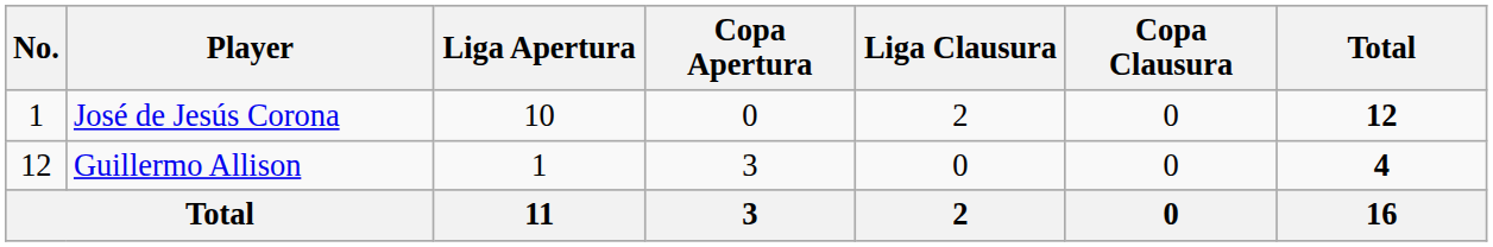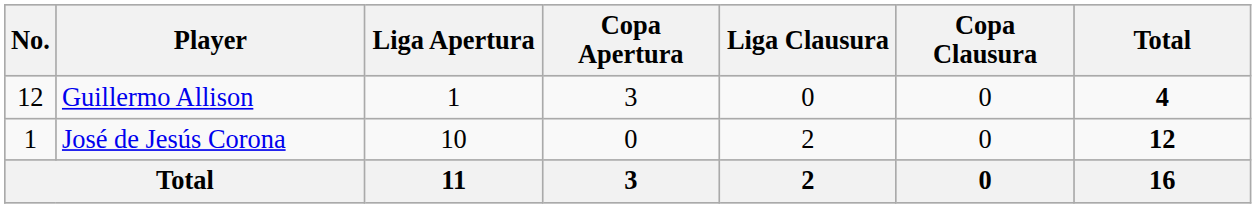rows swapped: José de Jesús Corona <-> Guillermo Allison
